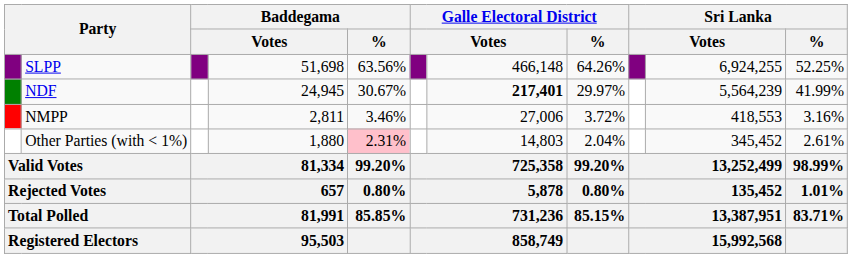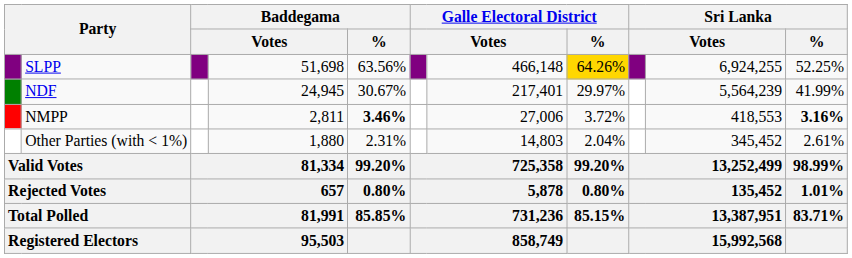SLPP | Galle Electoral District / %: no background -> gold background
NDF | column 7: bold -> normal
NMPP | Baddegama / %: normal -> bold
NMPP | Sri Lanka / %: normal -> bold
Other Parties (with < 1%) | Baddegama / %: pink background -> no background
